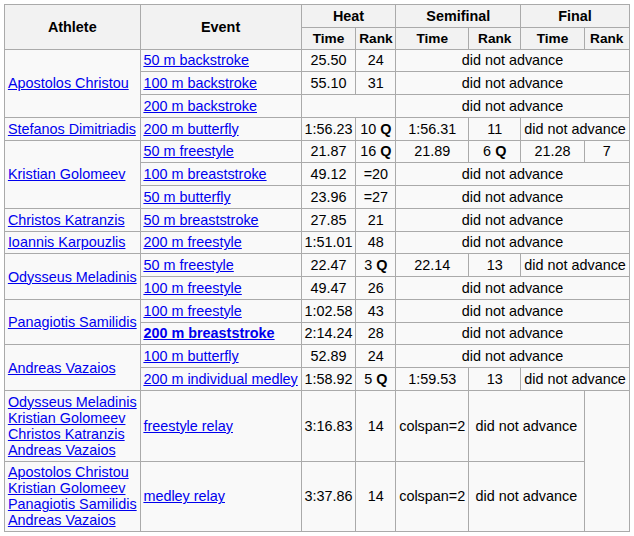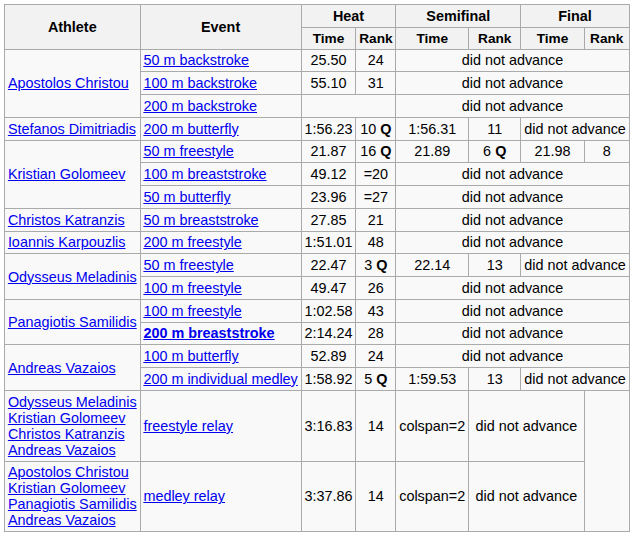21.87 | Final / Time: 21.28 -> 21.98
21.87 | Final / Rank: 7 -> 8
